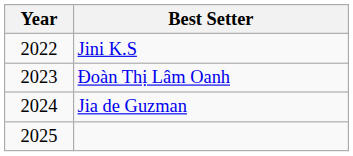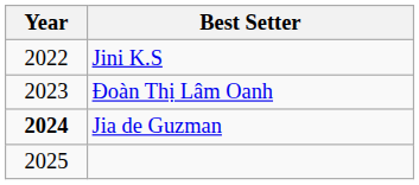Jia de Guzman | Year: normal -> bold
